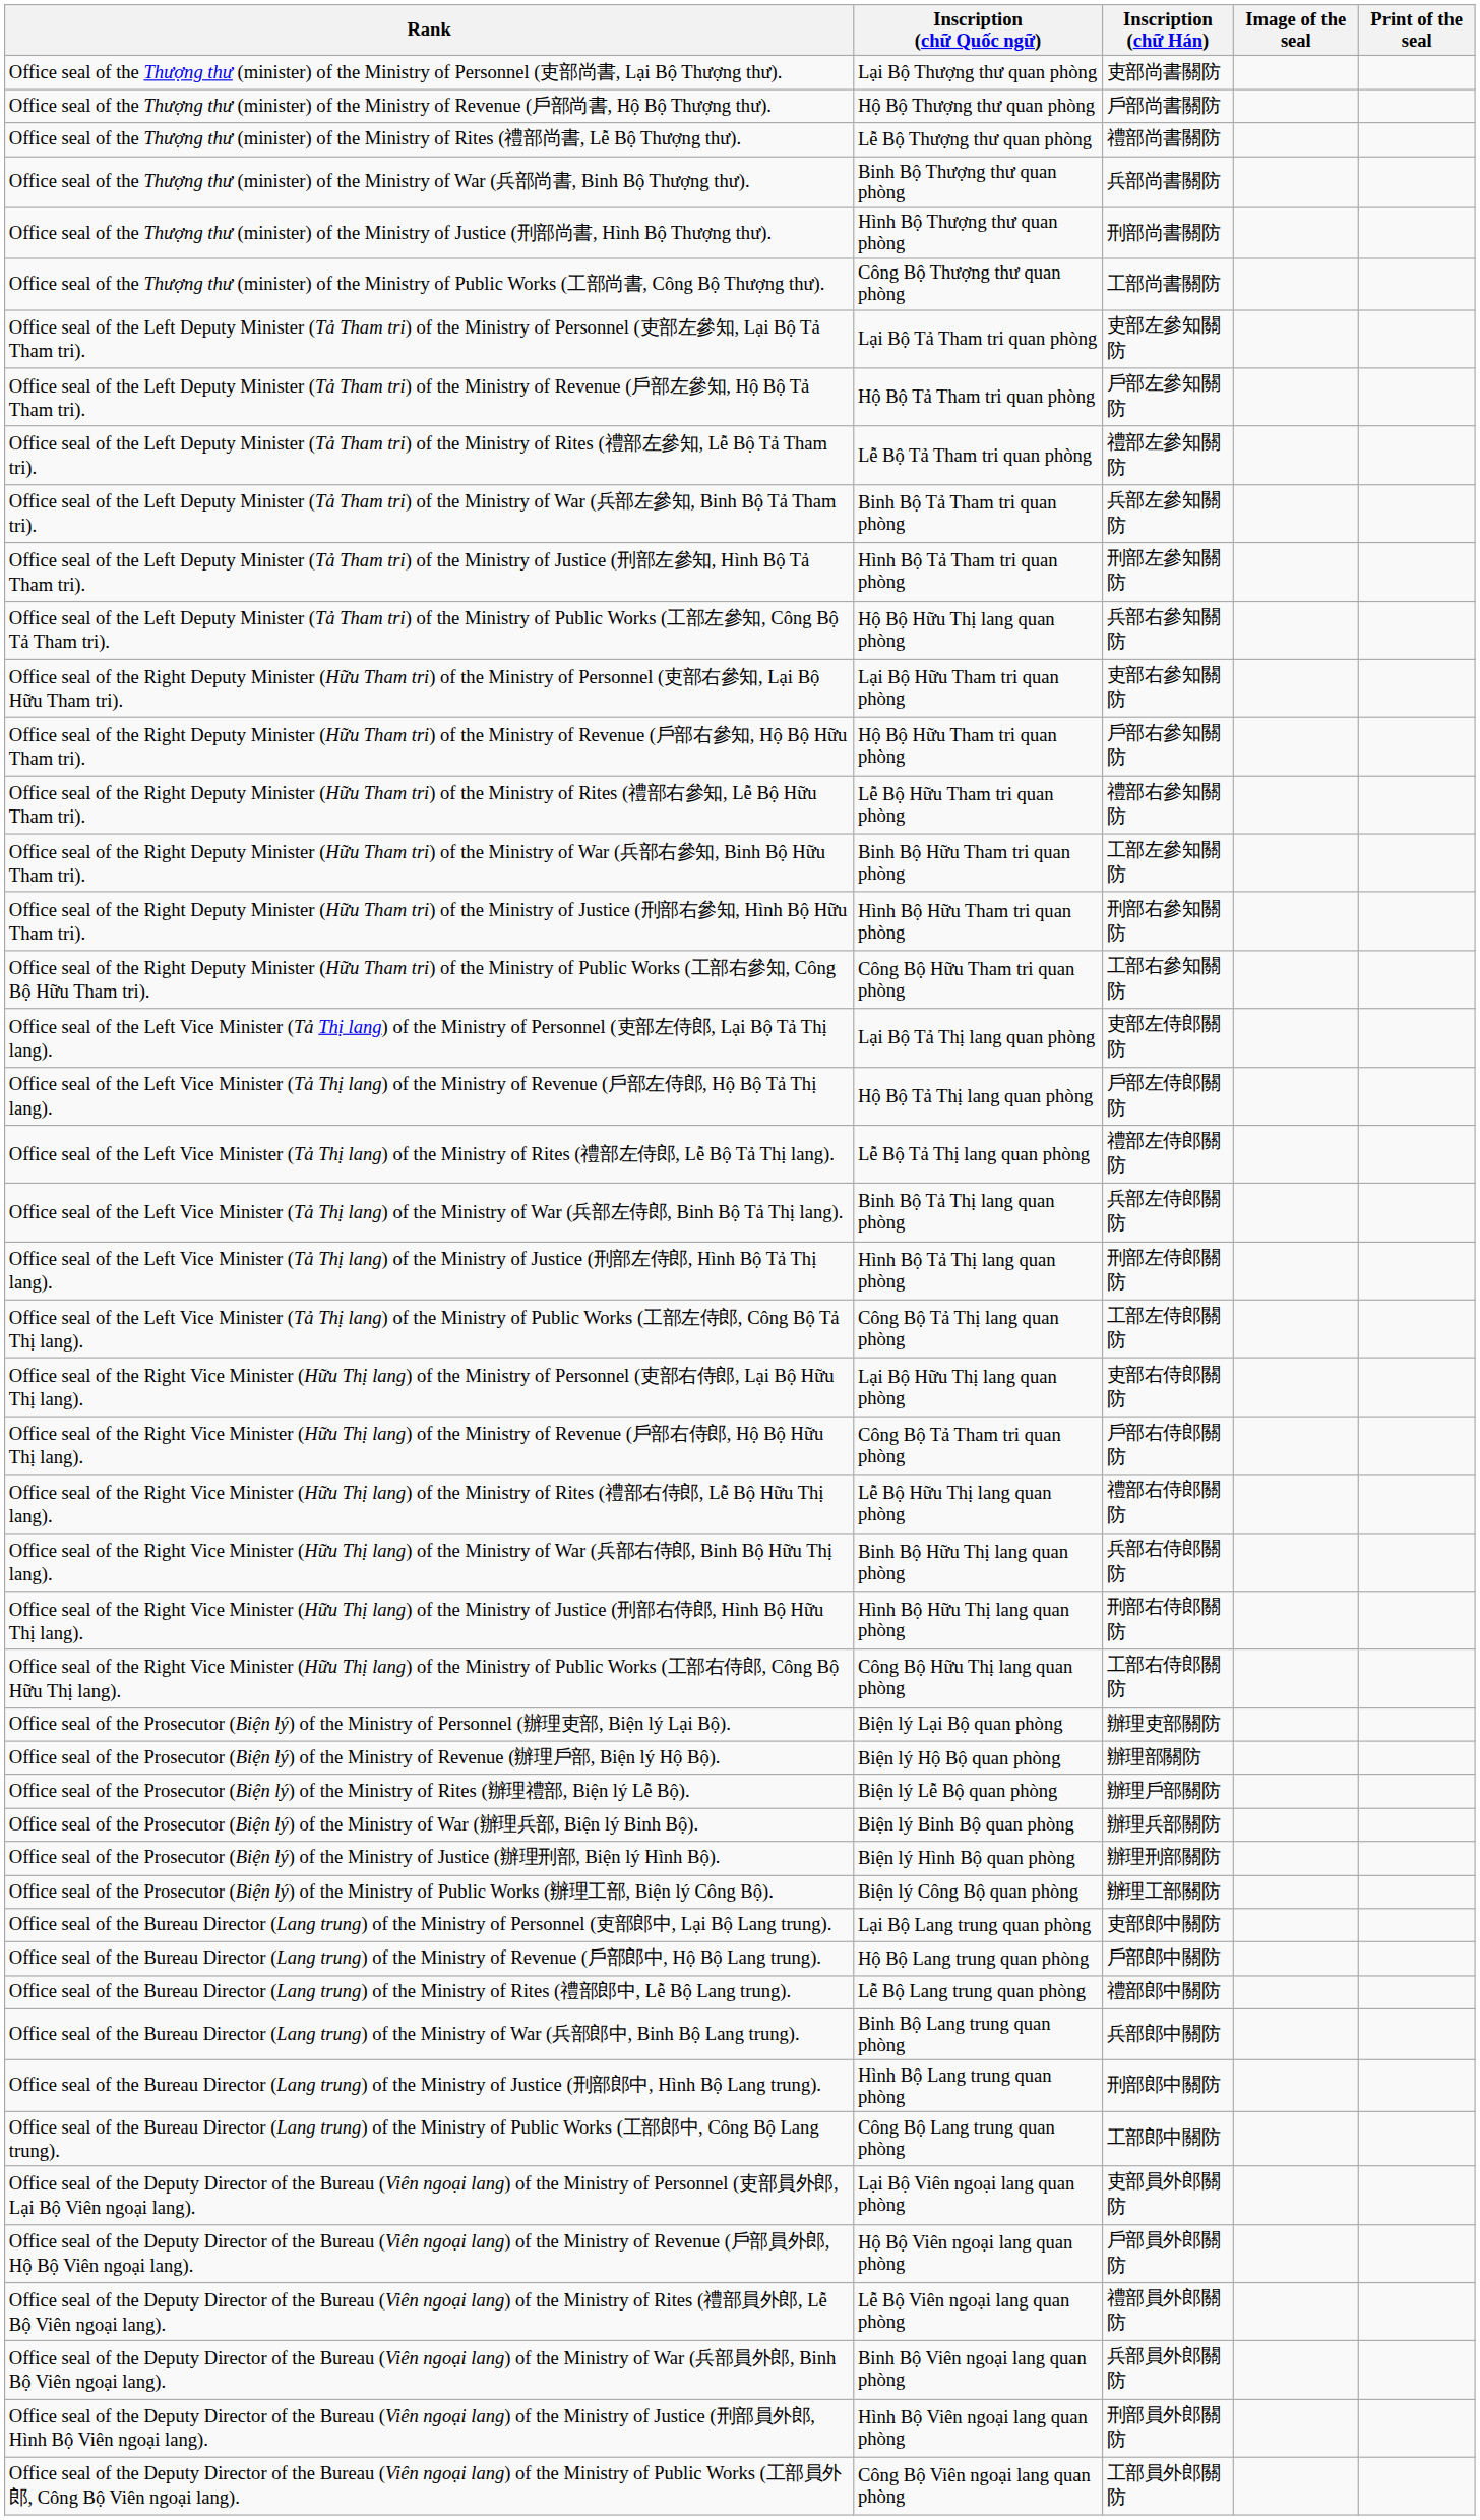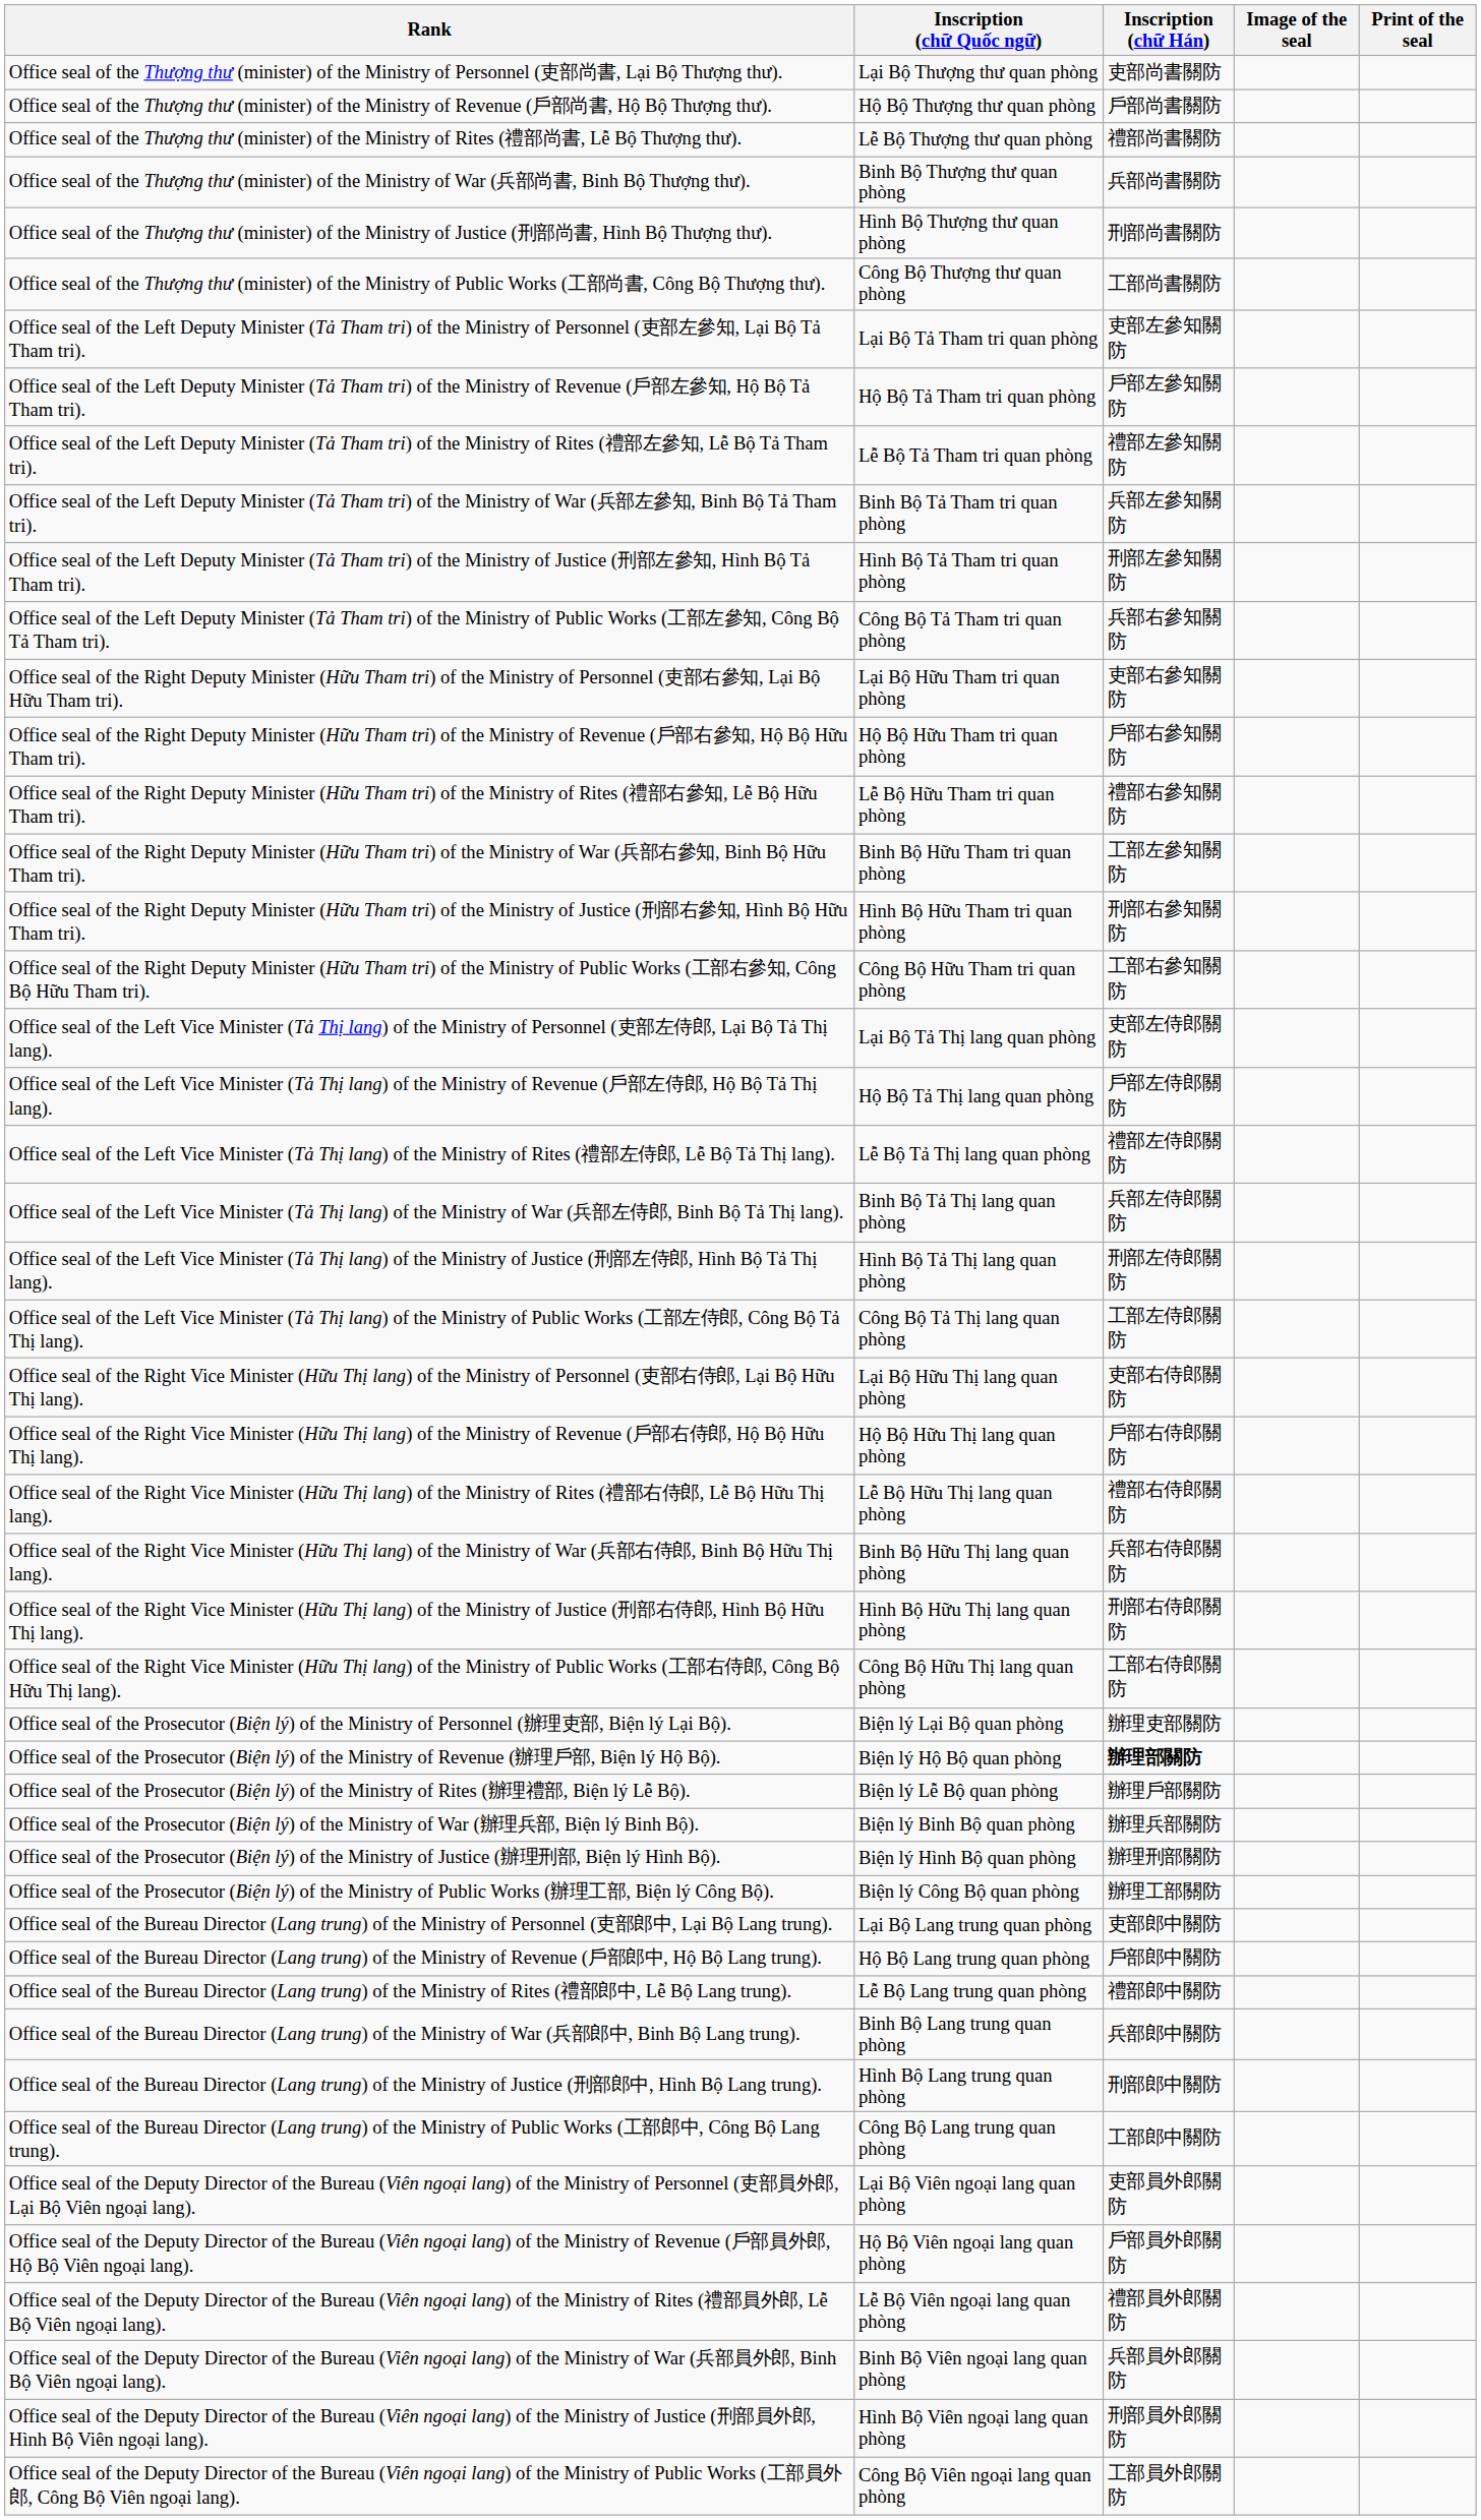row 13 | Inscription (chữ Quốc ngữ): Hộ Bộ Hữu Thị lang quan phòng -> Công Bộ Tả Tham tri quan phòng
row 27 | Inscription (chữ Quốc ngữ): Công Bộ Tả Tham tri quan phòng -> Hộ Bộ Hữu Thị lang quan phòng
row 33 | Inscription (chữ Hán): normal -> bold
